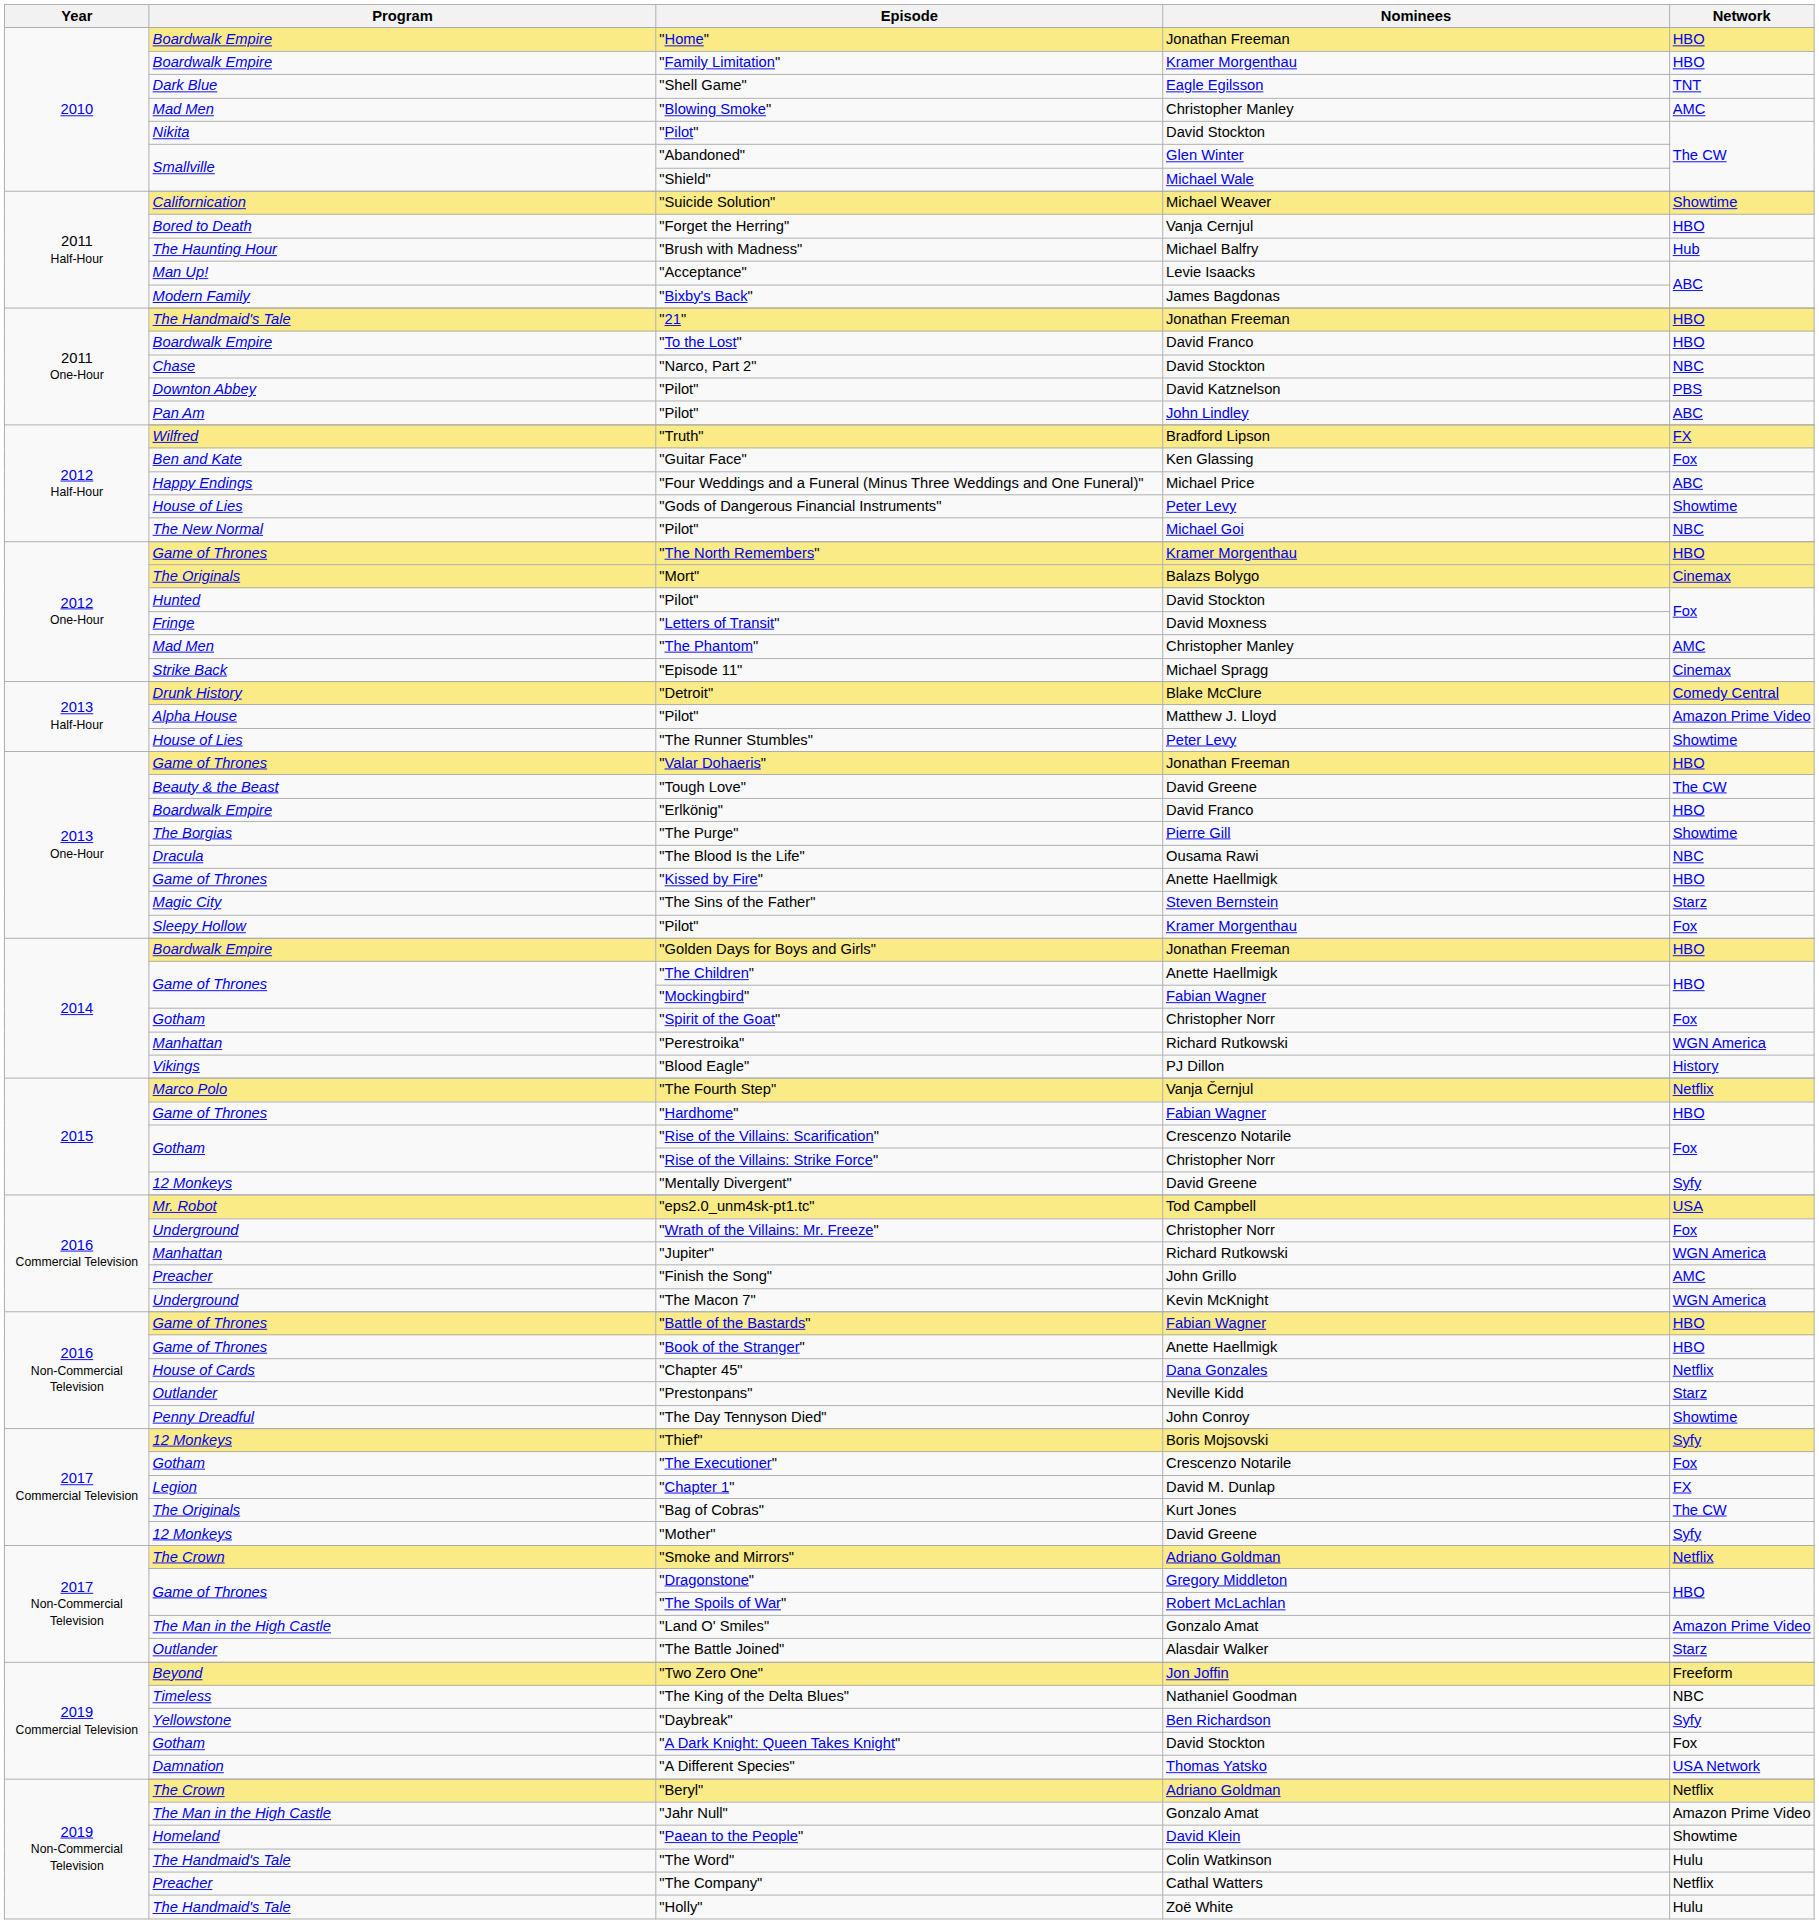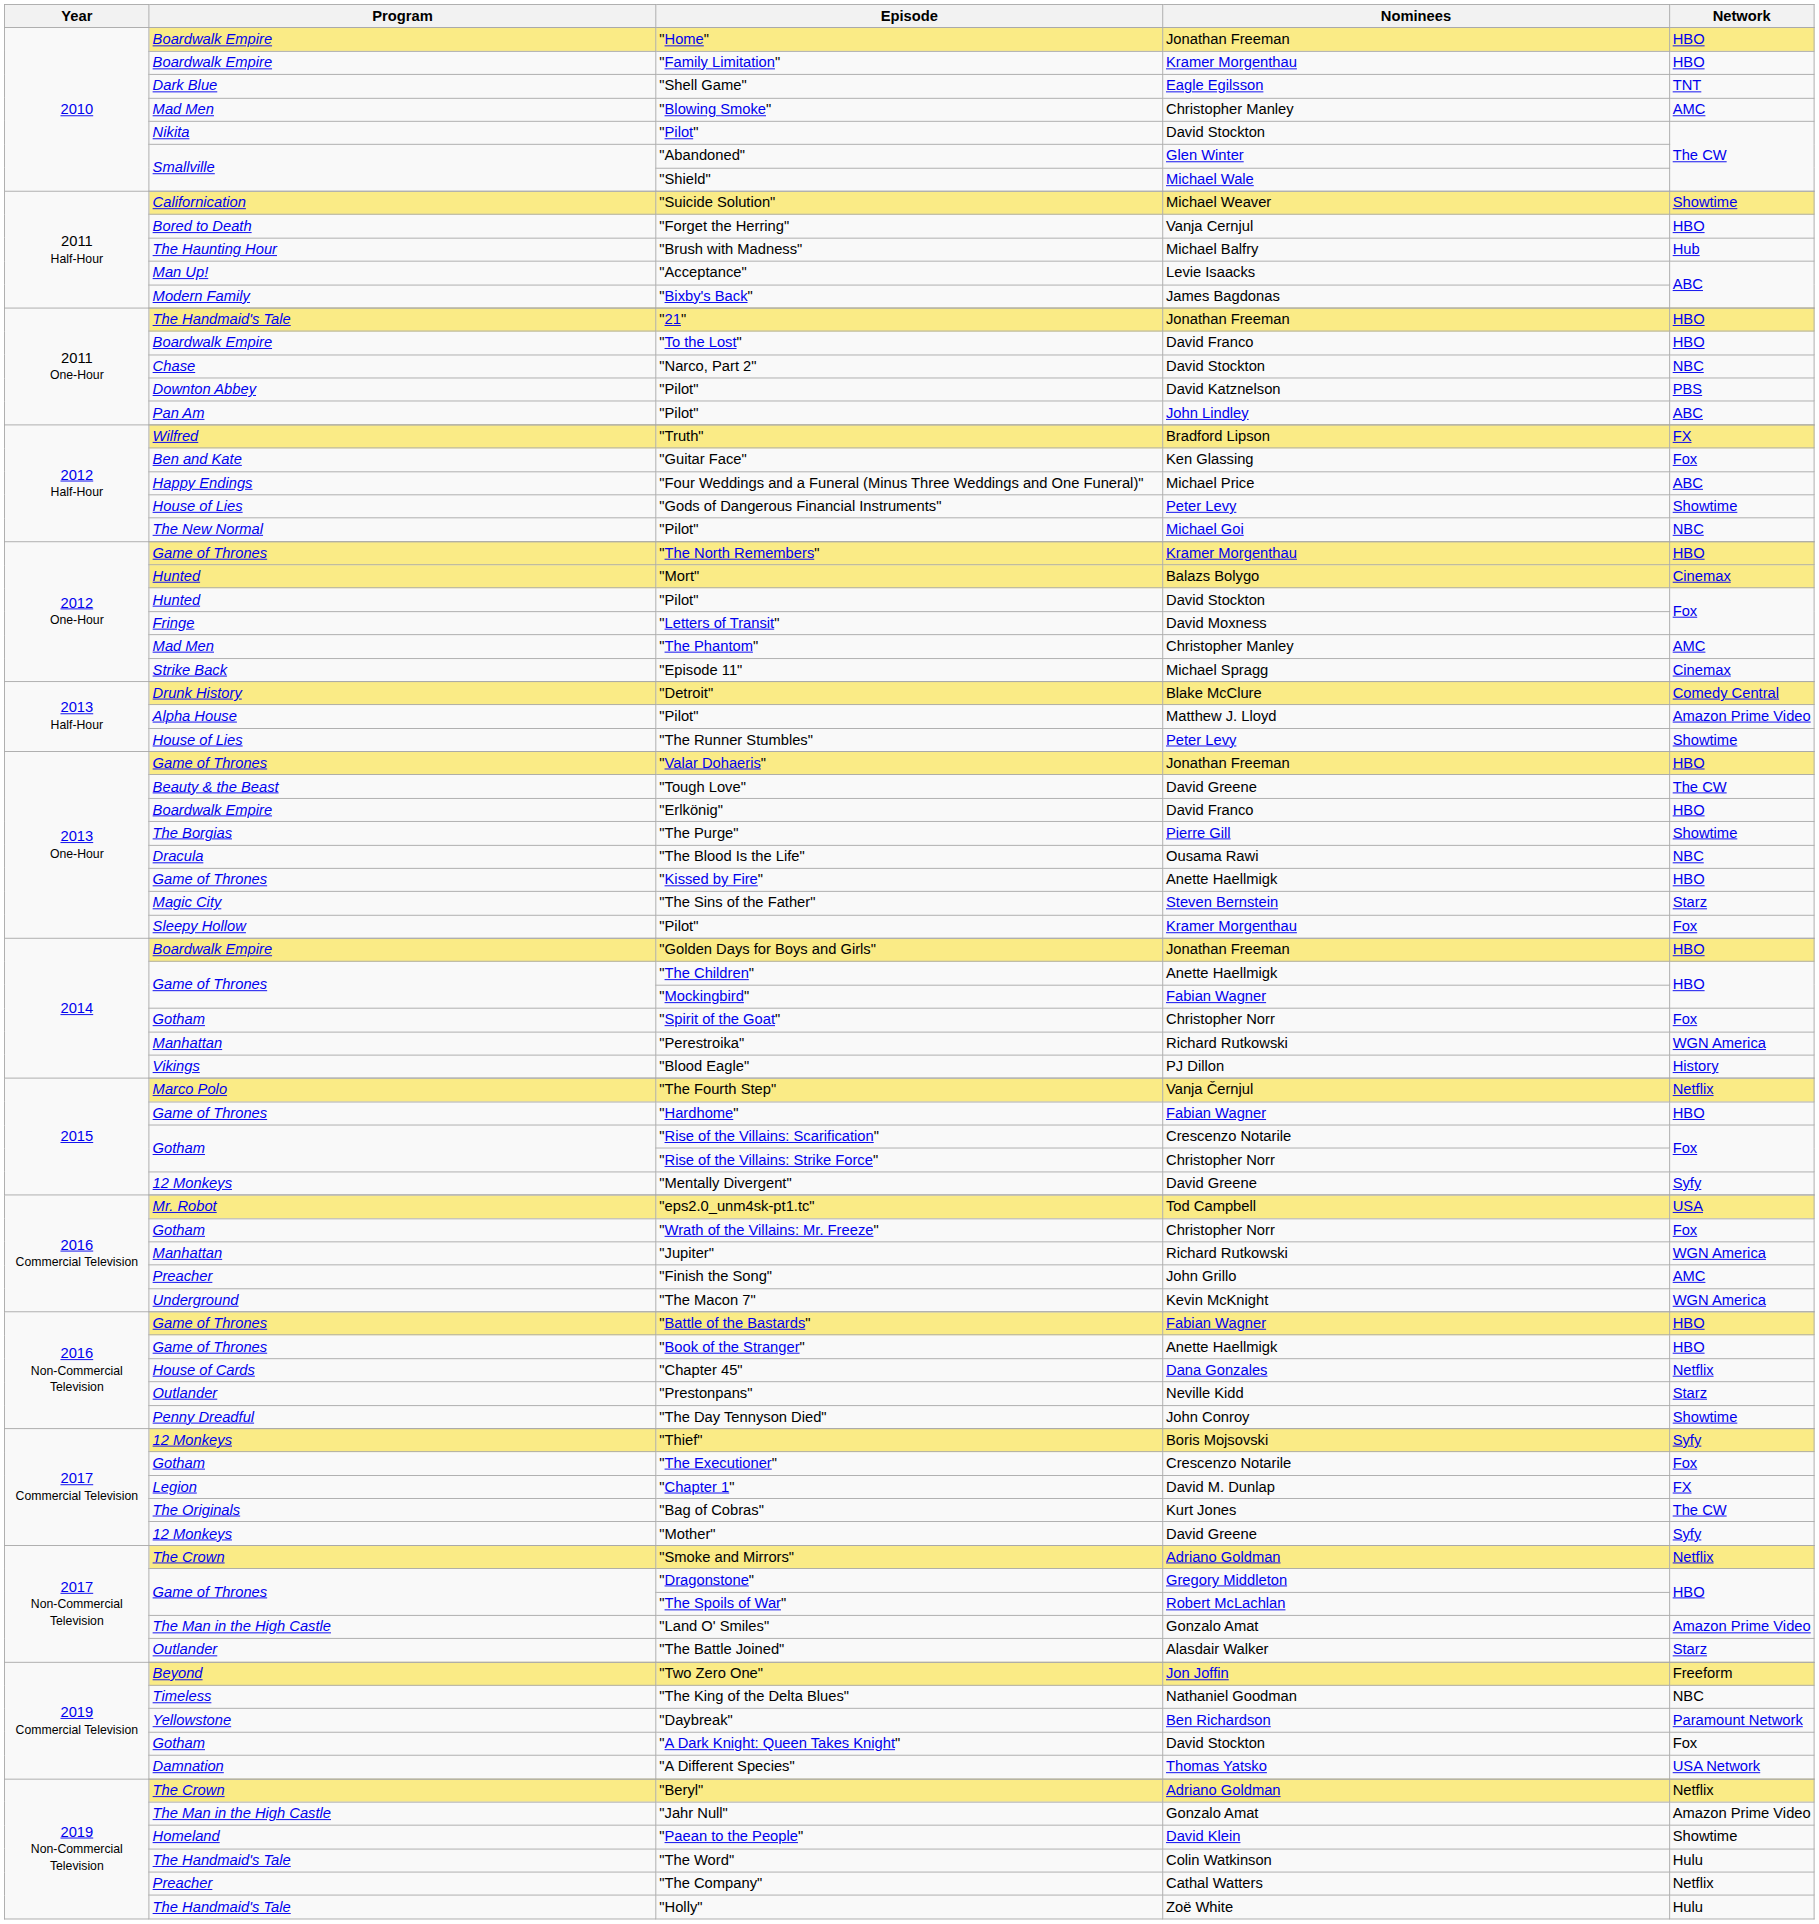"Mort" | Program: The Originals -> Hunted
"Wrath of the Villains: Mr. Freeze" | Program: Underground -> Gotham
"Daybreak" | Network: Syfy -> Paramount Network
